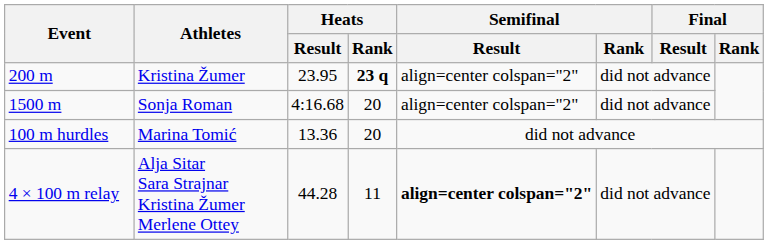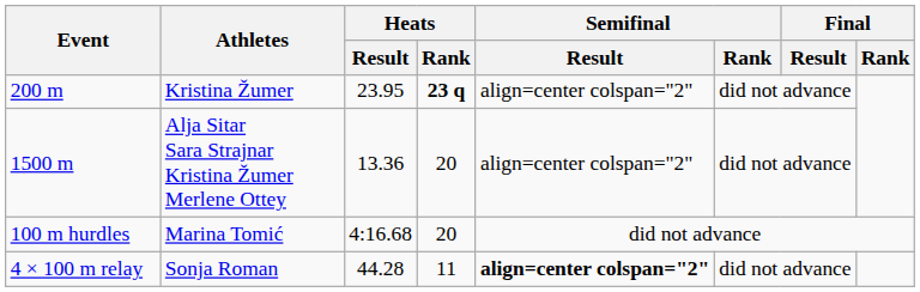1500 m | Athletes: Sonja Roman -> Alja Sitar Sara Strajnar Kristina Žumer Merlene Ottey
1500 m | Heats / Result: 4:16.68 -> 13.36
100 m hurdles | Heats / Result: 13.36 -> 4:16.68
4 × 100 m relay | Athletes: Alja Sitar Sara Strajnar Kristina Žumer Merlene Ottey -> Sonja Roman
